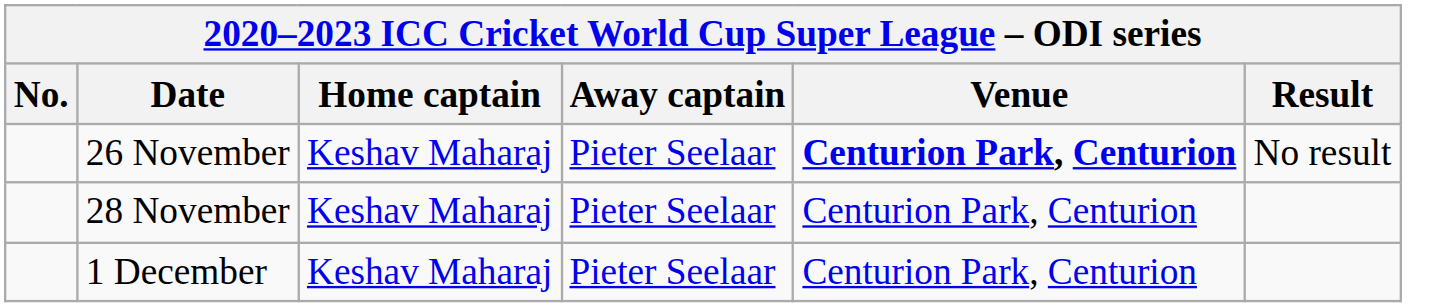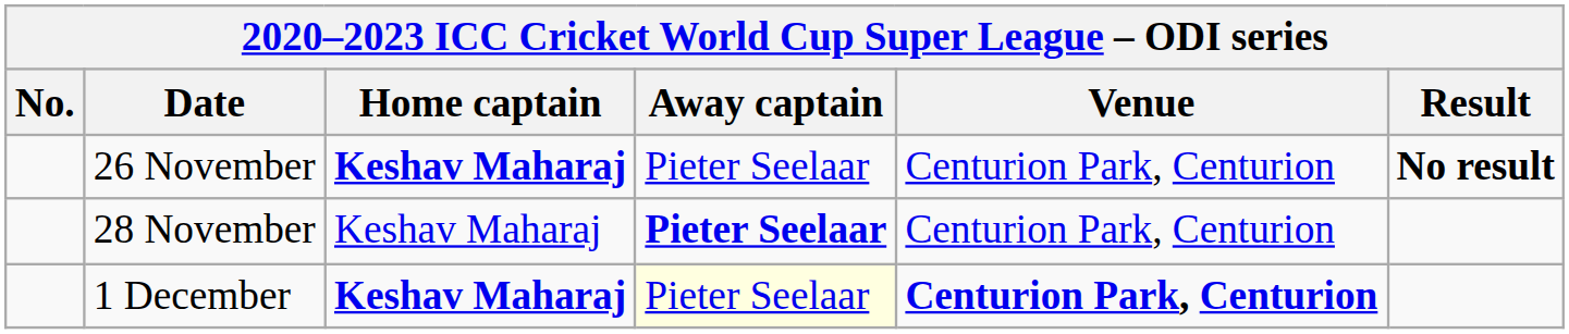26 November | Home captain: normal -> bold
26 November | Venue: bold -> normal
26 November | Result: normal -> bold
28 November | Away captain: normal -> bold
1 December | Home captain: normal -> bold
1 December | Away captain: no background -> lightyellow background
1 December | Venue: normal -> bold
